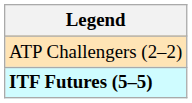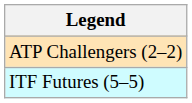row 3 | column 1: bold -> normal
